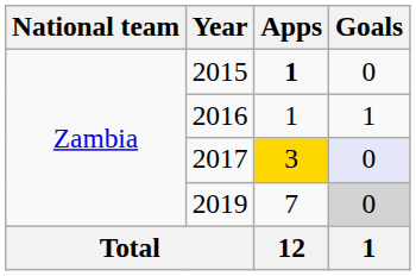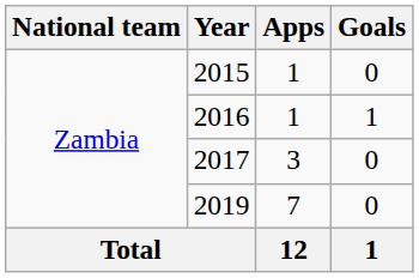2015 | Apps: bold -> normal
2017 | Apps: gold background -> no background
2017 | Goals: lavender background -> no background
2019 | Goals: lightgrey background -> no background
